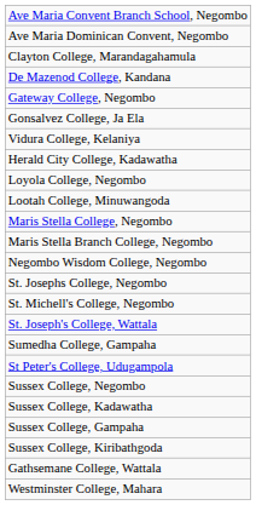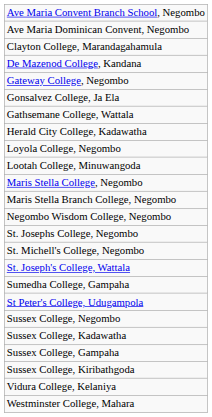row 7 | column 1: Vidura College, Kelaniya -> Gathsemane College, Wattala
row 23 | column 1: Gathsemane College, Wattala -> Vidura College, Kelaniya
